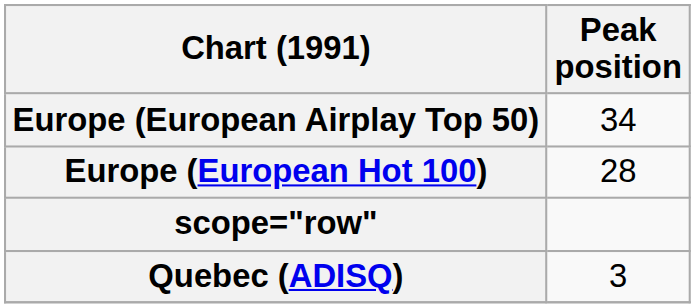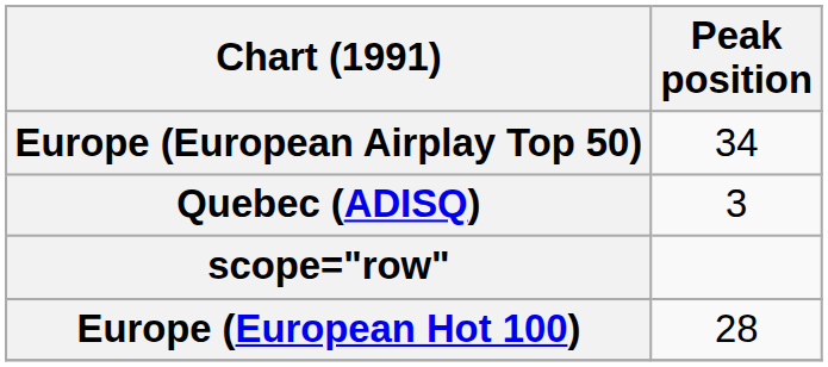rows swapped: Europe (European Hot 100) <-> Quebec (ADISQ)
